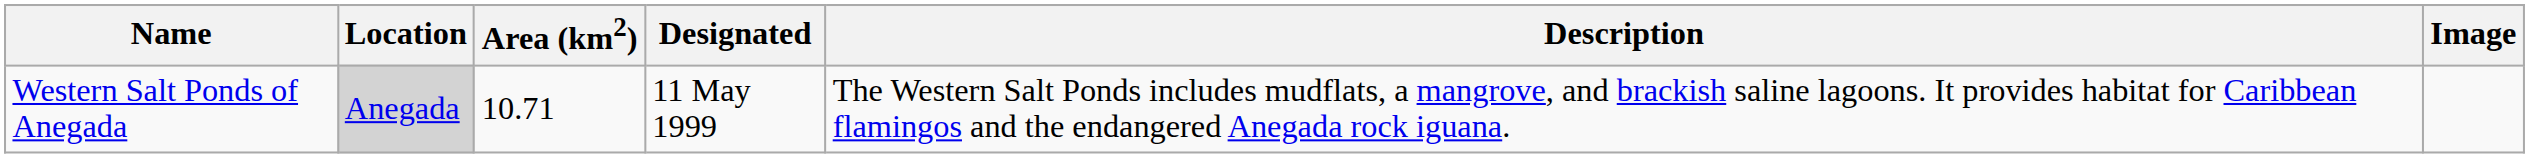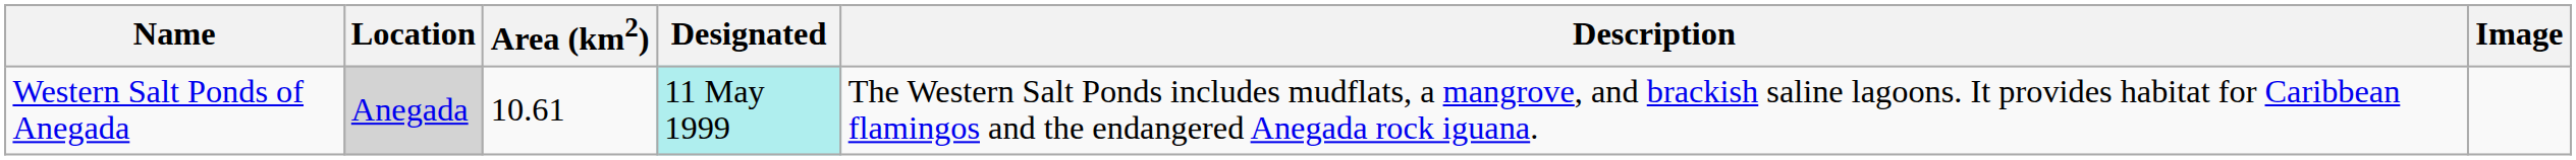Western Salt Ponds of Anegada | Area (km2): 10.71 -> 10.61
Western Salt Ponds of Anegada | Designated: no background -> paleturquoise background
